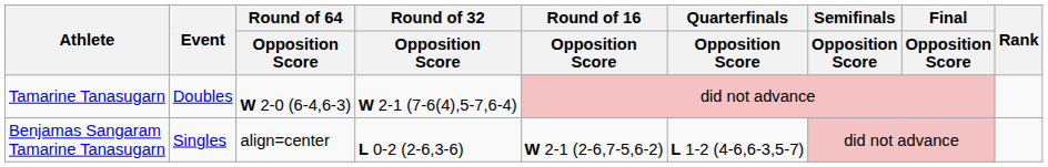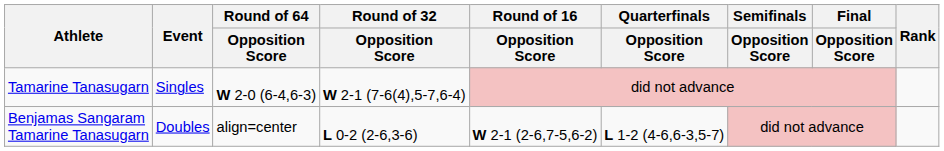Tamarine Tanasugarn | Event: Doubles -> Singles
Benjamas Sangaram Tamarine Tanasugarn | Event: Singles -> Doubles
